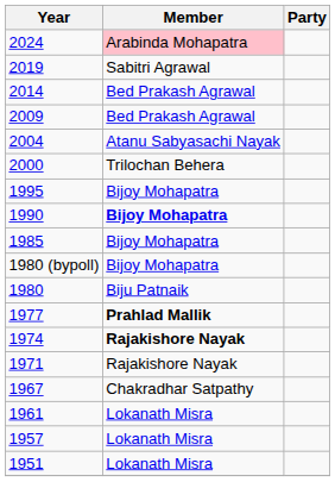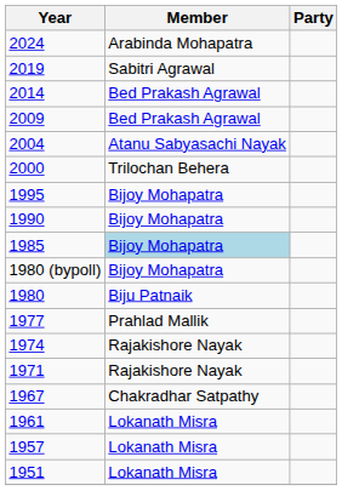2024 | Member: pink background -> no background
1990 | Member: bold -> normal
1985 | Member: no background -> lightblue background
1977 | Member: bold -> normal
1974 | Member: bold -> normal
